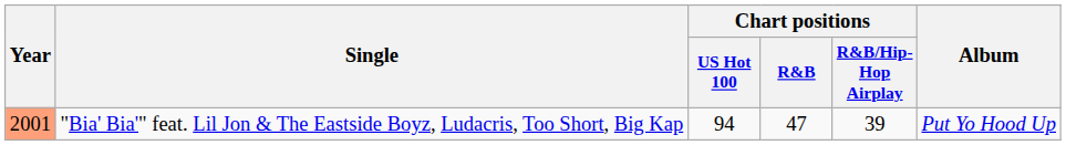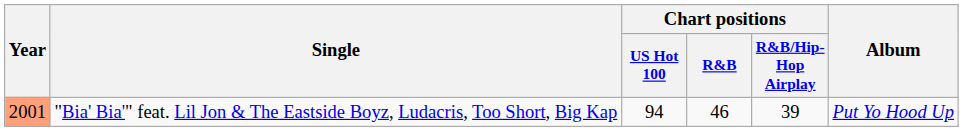row 3 | Chart positions / R&B: 47 -> 46
